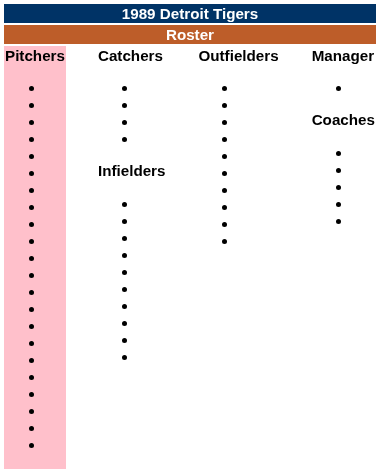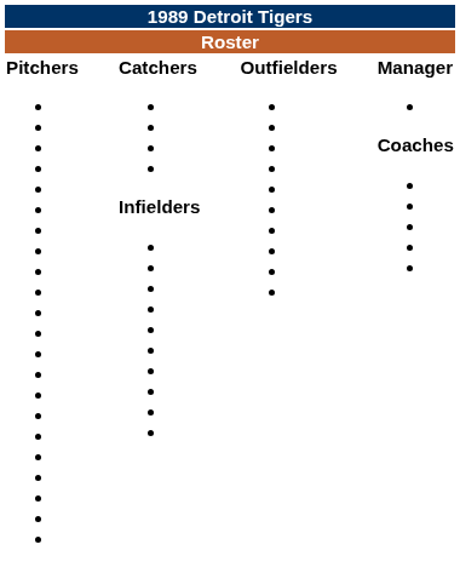Pitchers | column 1: pink background -> no background
